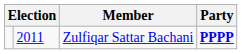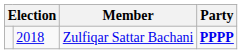Zulfiqar Sattar Bachani | column 2: 2011 -> 2018
